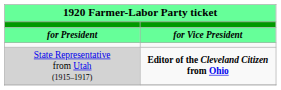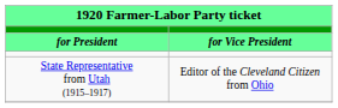State Representative from Utah (1915–1917) | column 1: lightgrey background -> no background
State Representative from Utah (1915–1917) | column 2: bold -> normal
